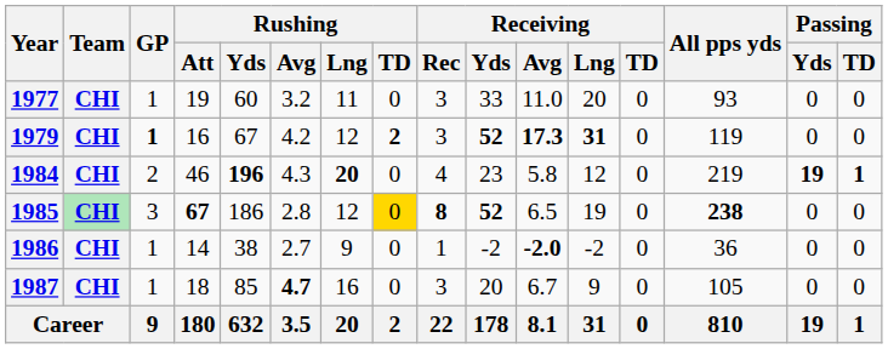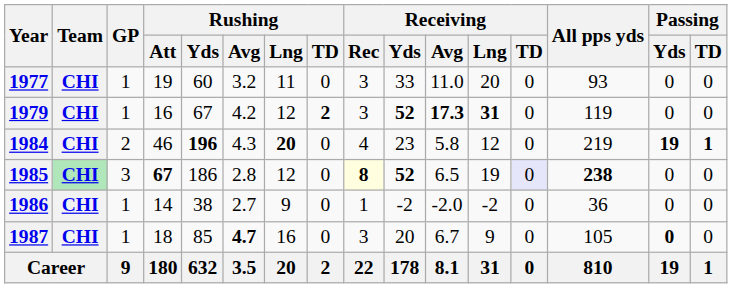1979 | GP: bold -> normal
1985 | Rushing / TD: gold background -> no background
1985 | Receiving / Rec: no background -> lightyellow background
1985 | Receiving / TD: no background -> lavender background
1986 | Receiving / Avg: bold -> normal
1987 | Passing / Yds: normal -> bold
